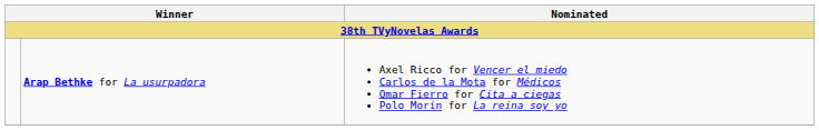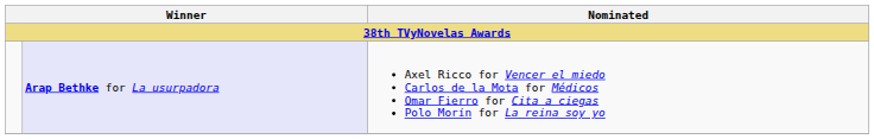Arap Bethke for La usurpadora | column 2: no background -> lavender background
